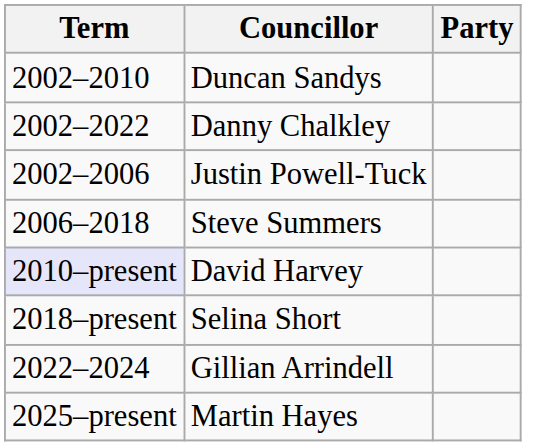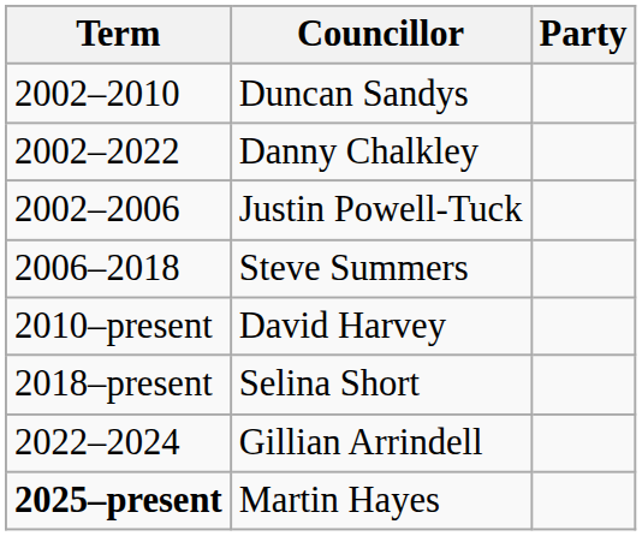David Harvey | Term: lavender background -> no background
Martin Hayes | Term: normal -> bold
